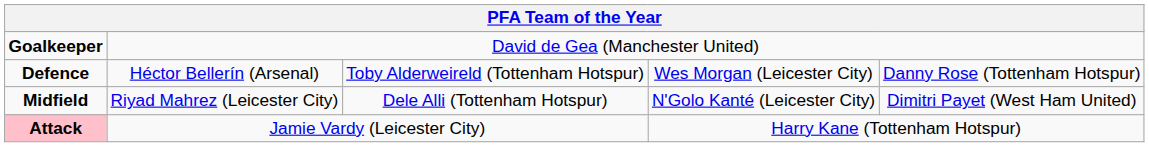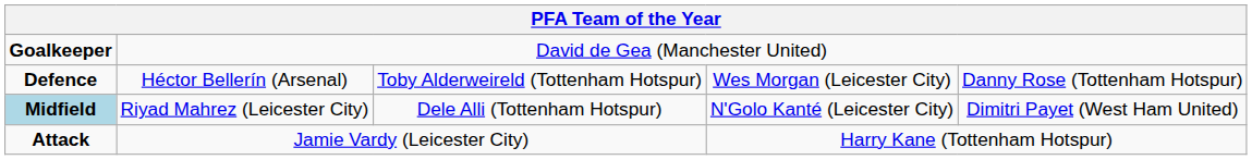Midfield | column 1: no background -> lightblue background
Attack | column 1: pink background -> no background
